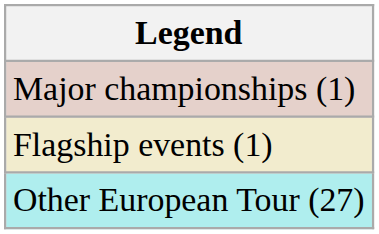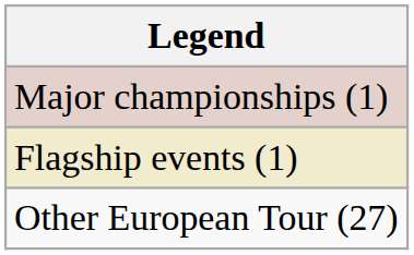row 4 | column 1: paleturquoise background -> no background
